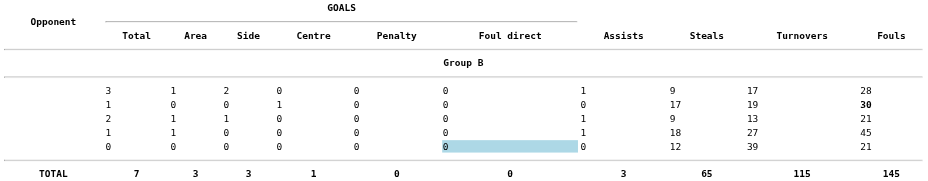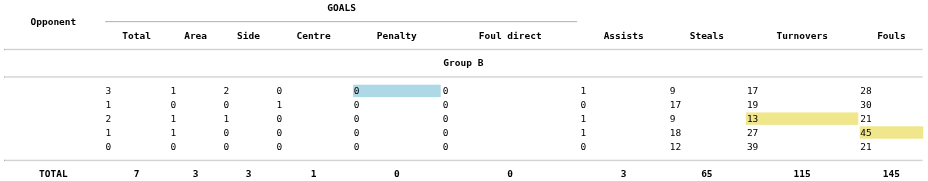row 4 | GOALS / Penalty: no background -> lightblue background
row 5 | Fouls: bold -> normal
row 6 | Turnovers: no background -> khaki background
row 7 | Fouls: no background -> khaki background
row 8 | GOALS / Foul direct: lightblue background -> no background
